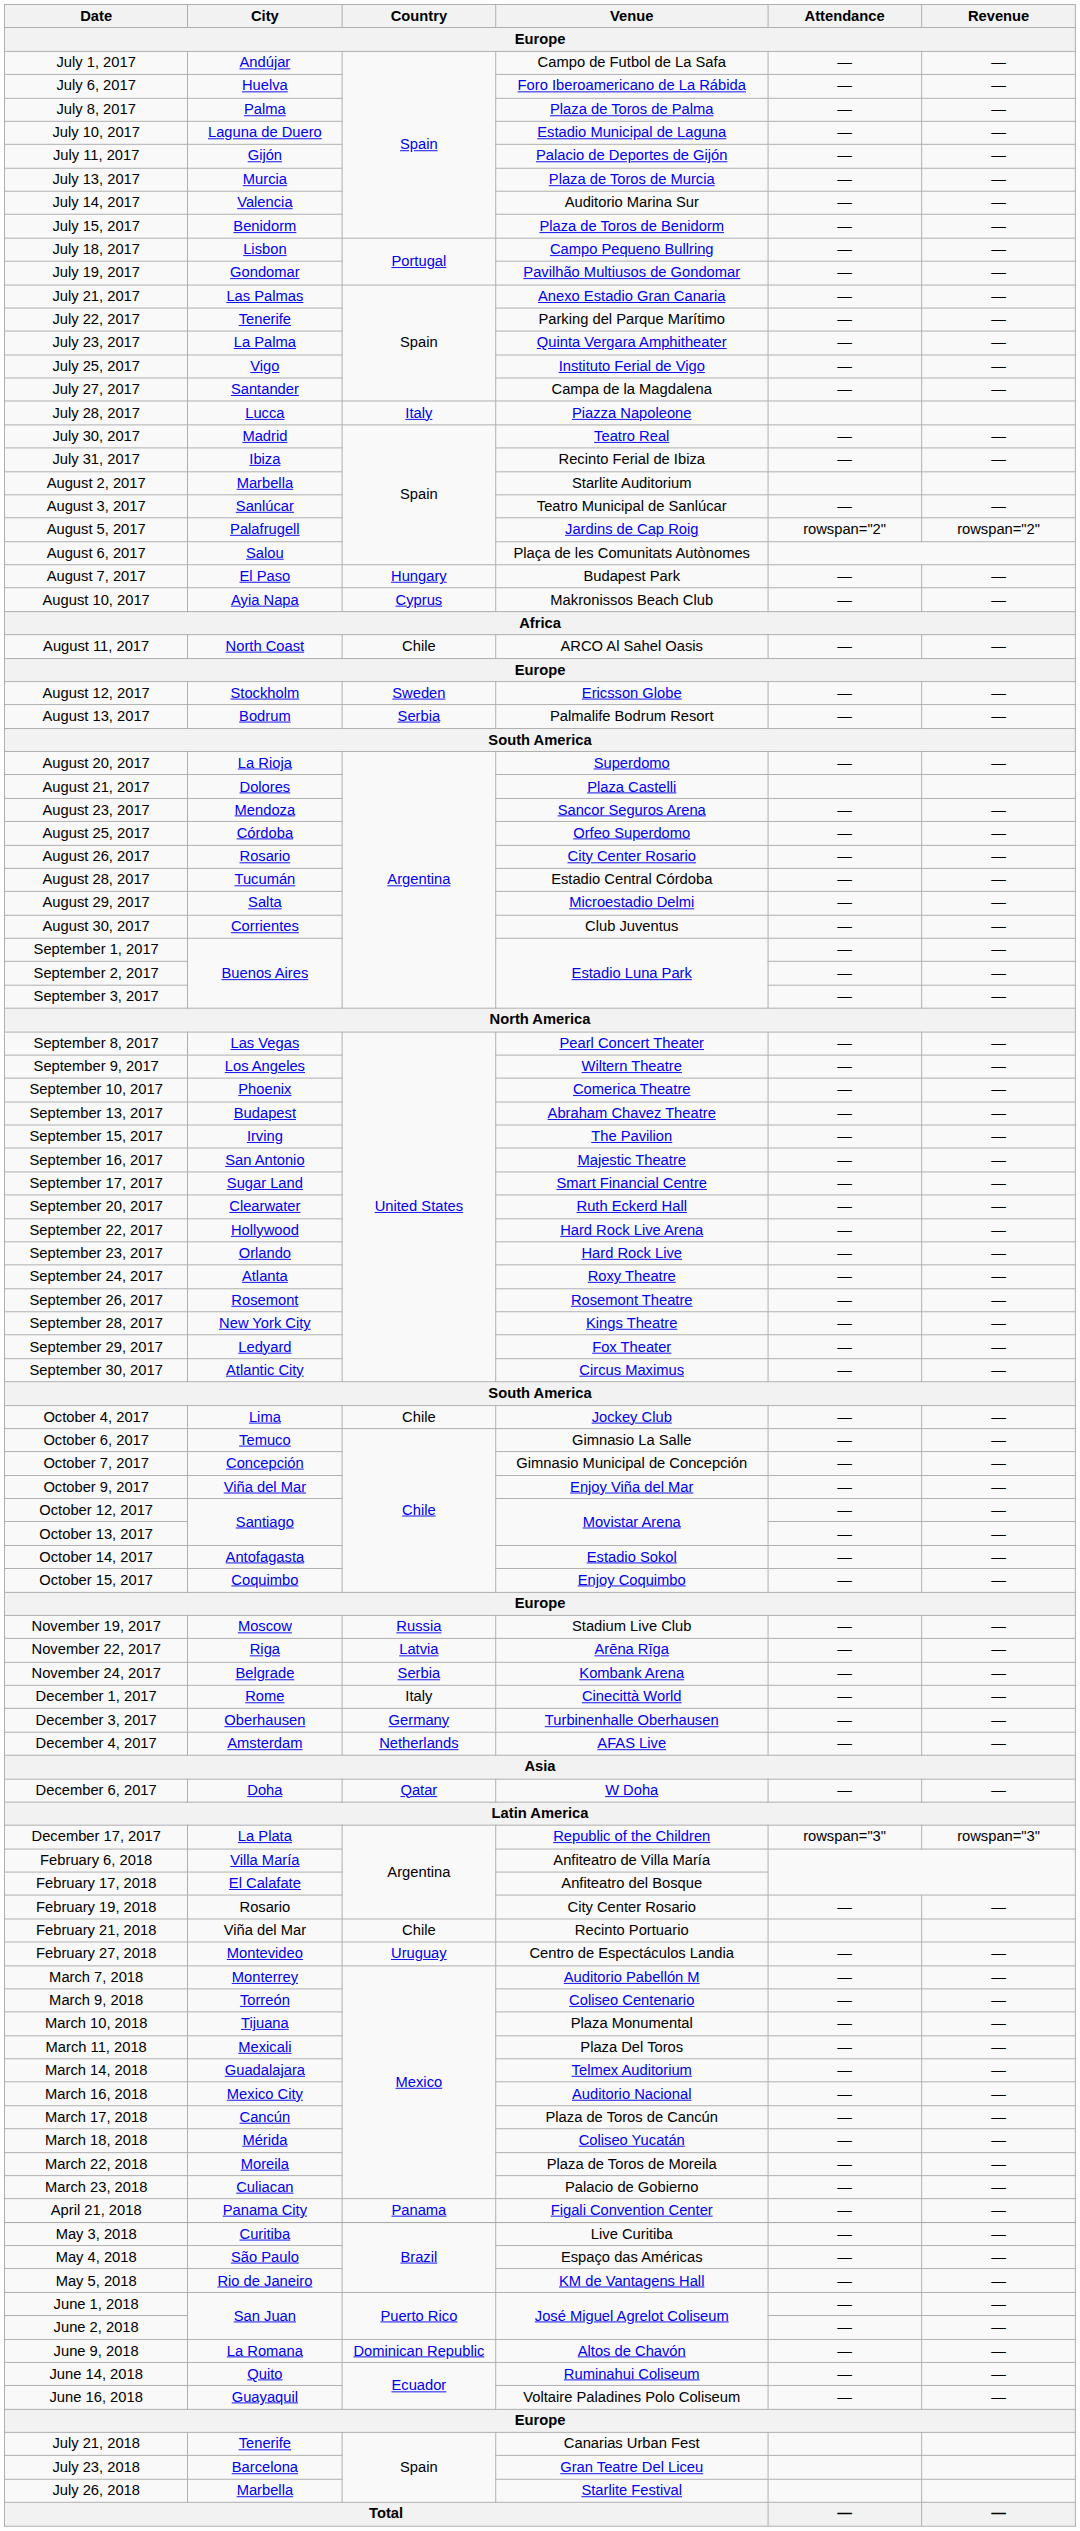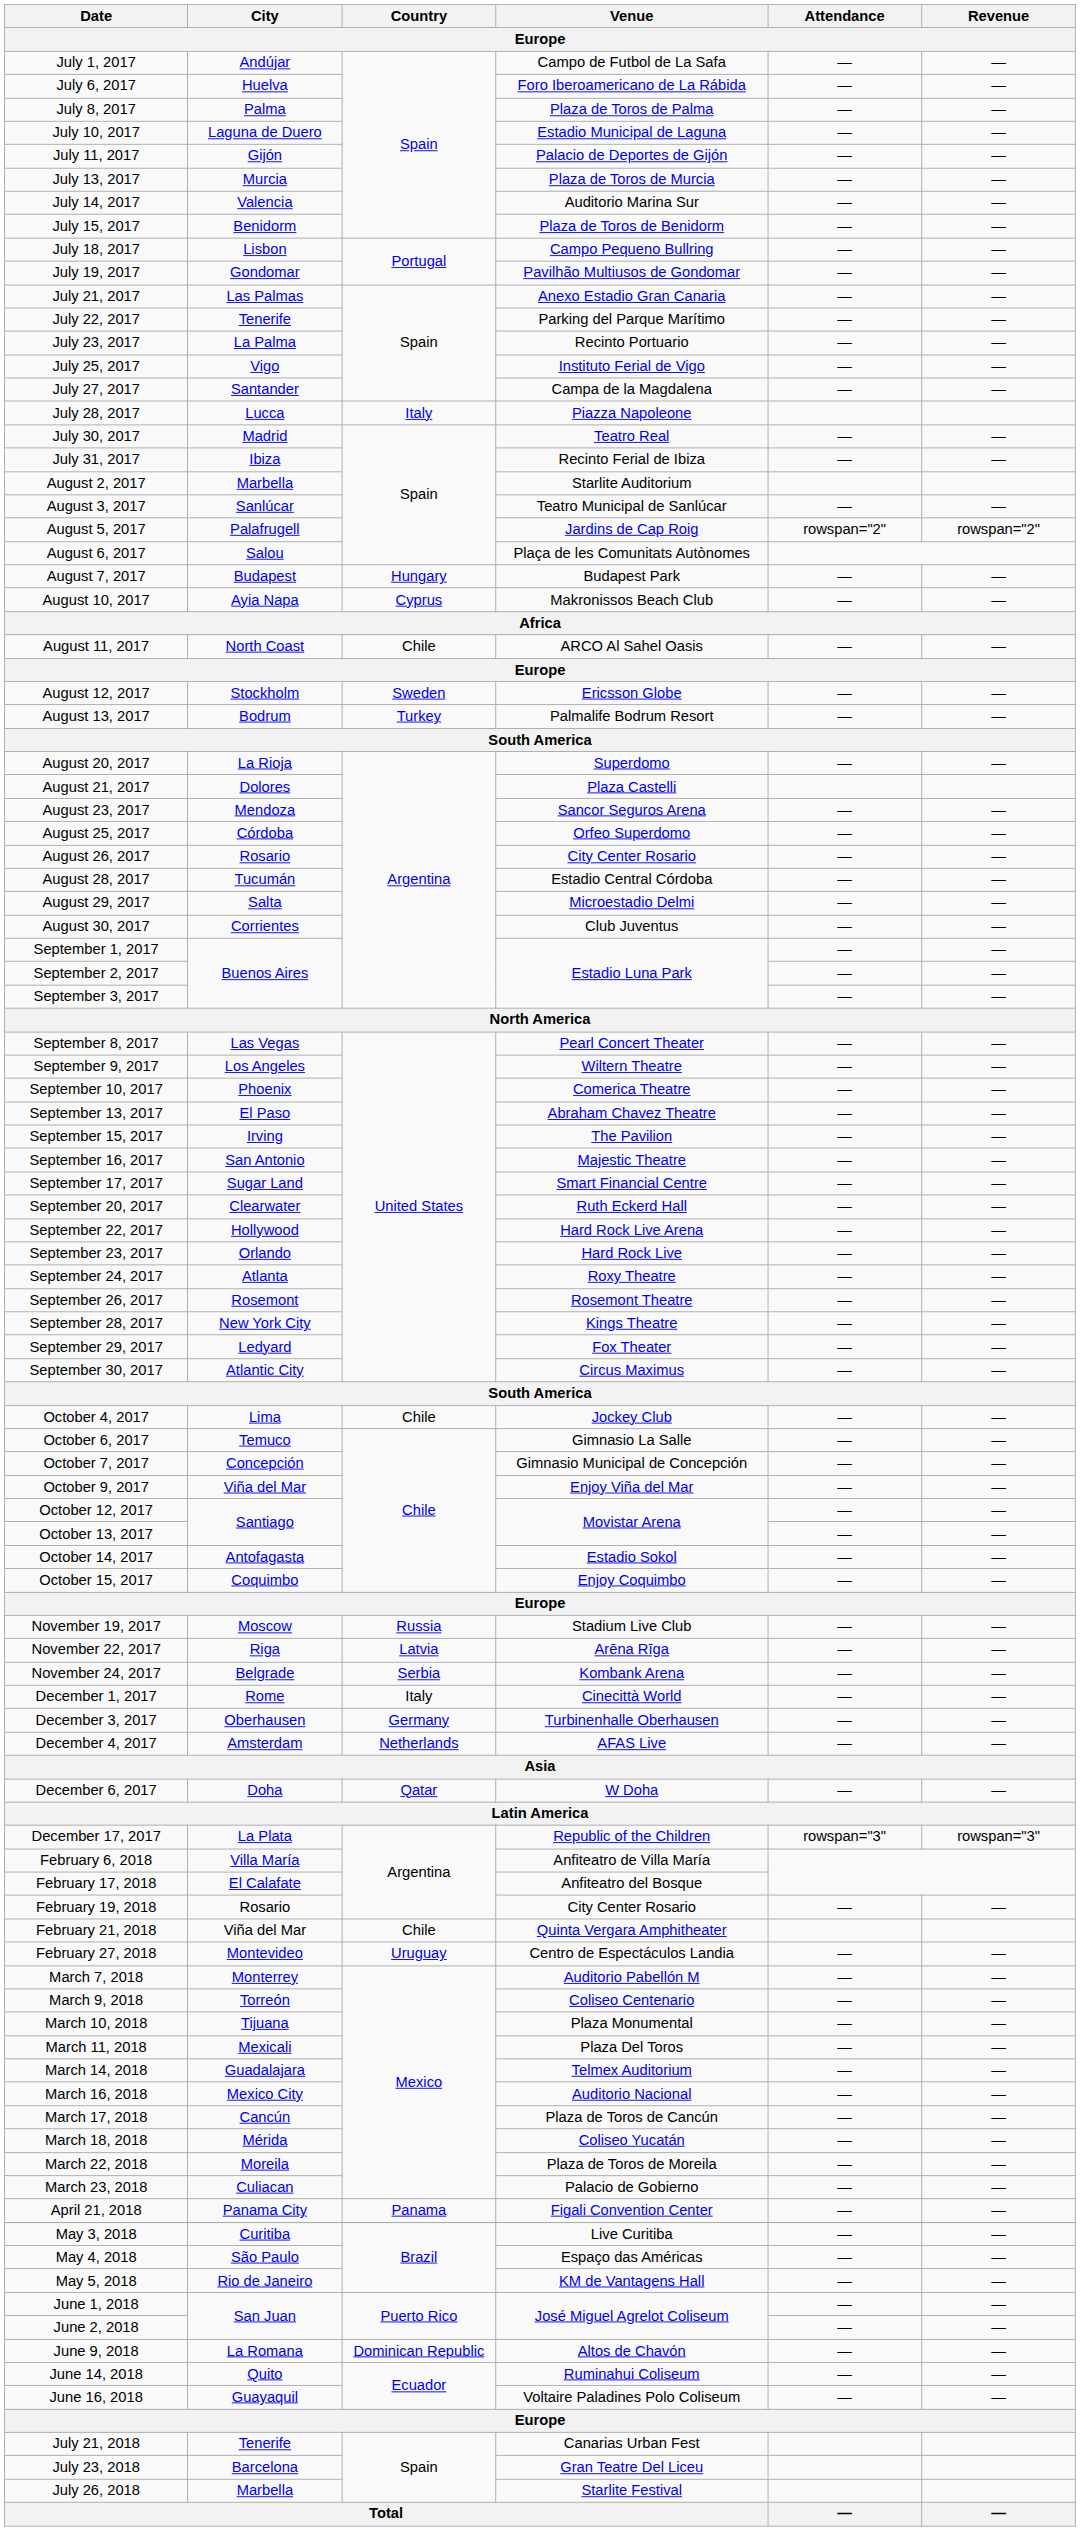July 23, 2017 | Venue: Quinta Vergara Amphitheater -> Recinto Portuario
August 7, 2017 | City: El Paso -> Budapest
August 13, 2017 | Country: Serbia -> Turkey
September 13, 2017 | City: Budapest -> El Paso
February 21, 2018 | Venue: Recinto Portuario -> Quinta Vergara Amphitheater
